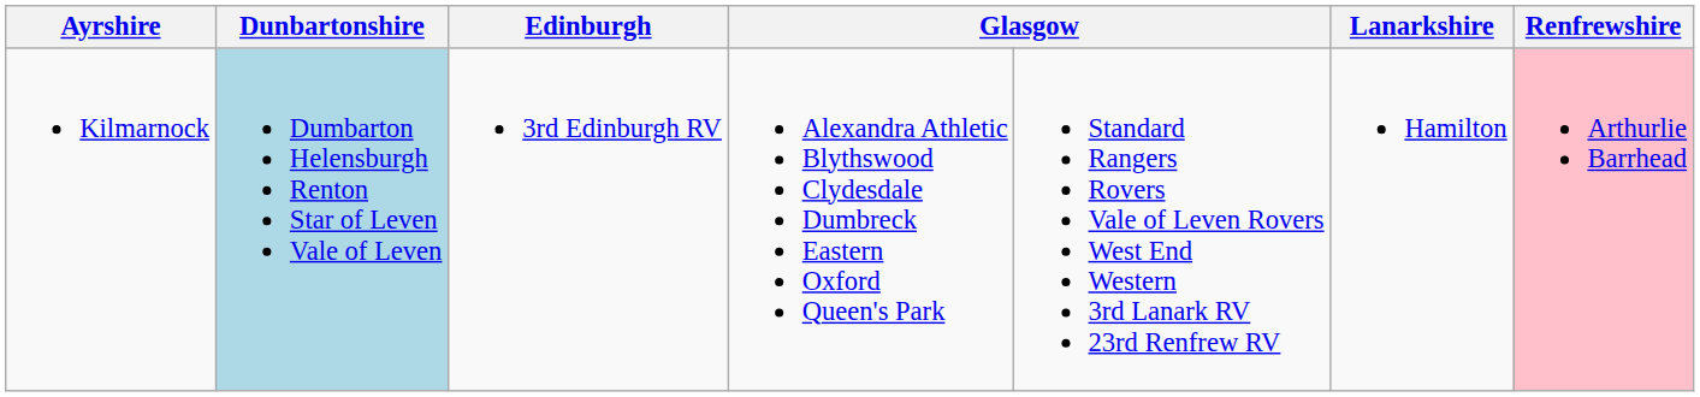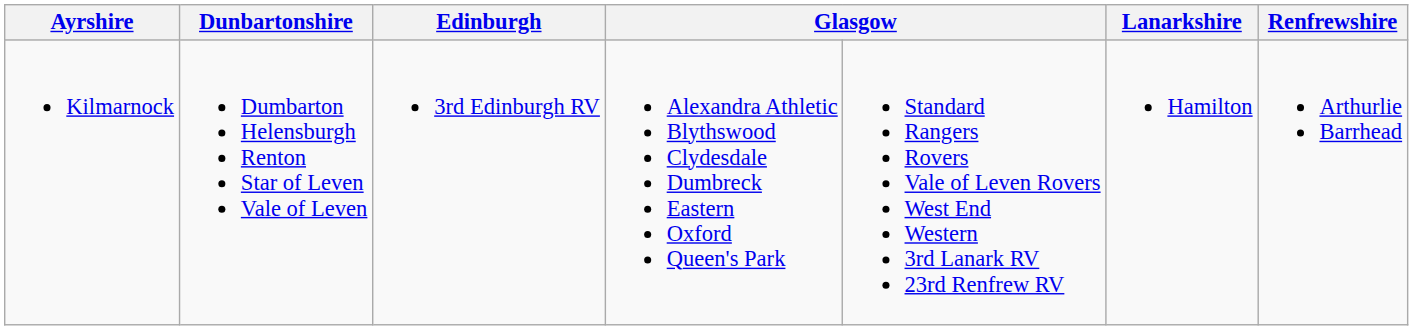Kilmarnock | Dunbartonshire: lightblue background -> no background
Kilmarnock | Renfrewshire: pink background -> no background
